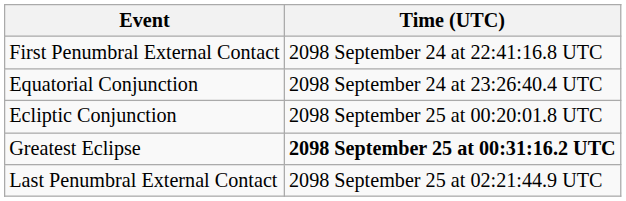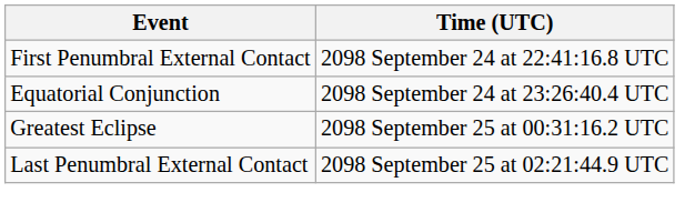- row: Ecliptic Conjunction | 2098 September 25 at 00:20:01.8 UTC
Greatest Eclipse | Time (UTC): bold -> normal
